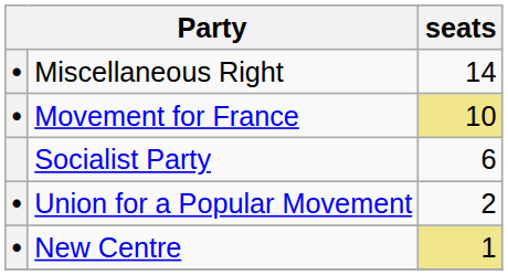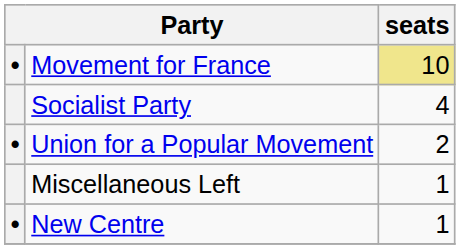- row: • | Miscellaneous Right | 14
Socialist Party | seats: 6 -> 4
+ row: Miscellaneous Left | 1
New Centre | seats: khaki background -> no background
